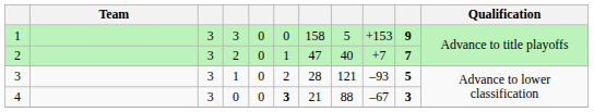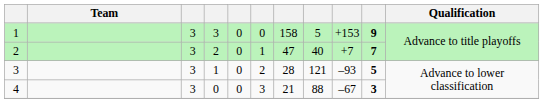4 | column 6: bold -> normal
